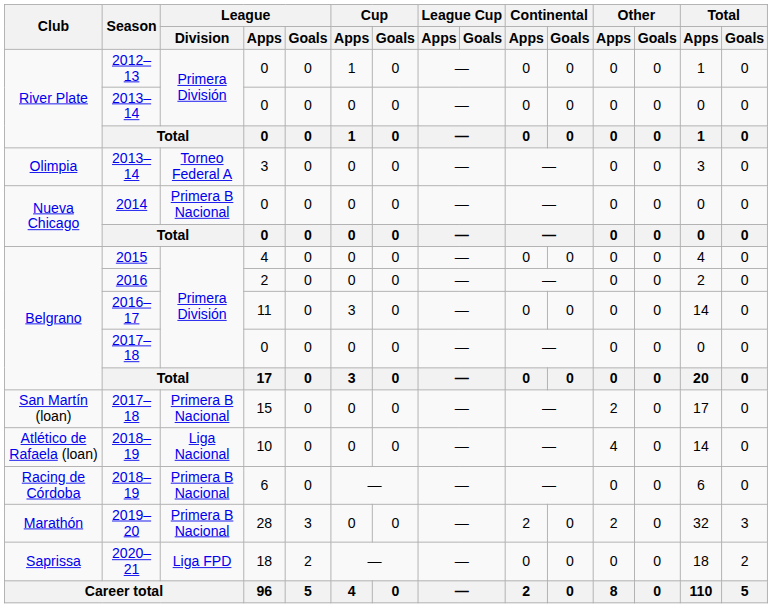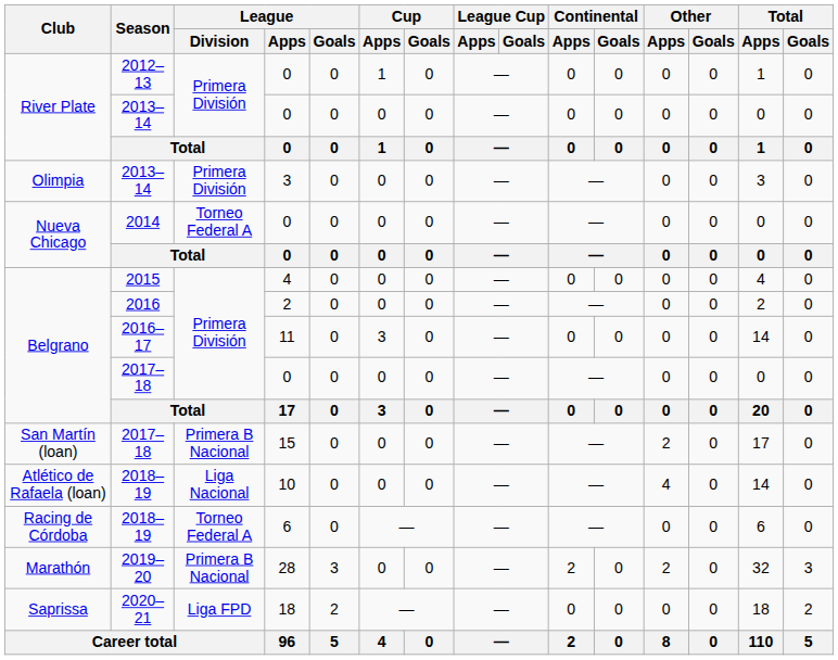2013–14 / 3 | League / Division: Torneo Federal A -> Primera División
2014 | League / Division: Primera B Nacional -> Torneo Federal A
2018–19 / 6 | League / Division: Primera B Nacional -> Torneo Federal A
